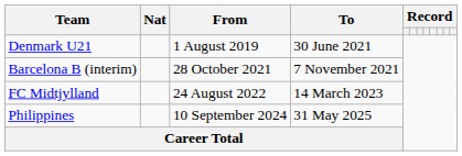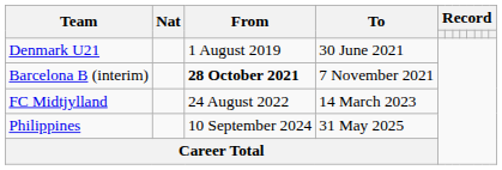Barcelona B (interim) | From: normal -> bold
